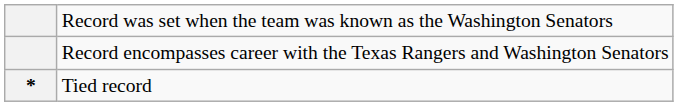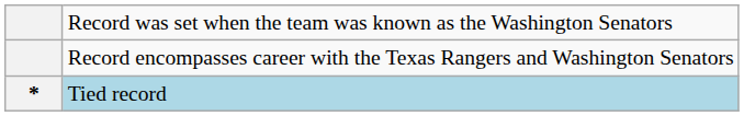row 3 | column 2: no background -> lightblue background
